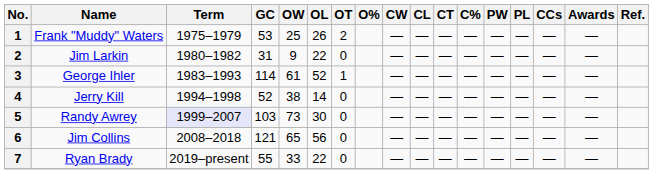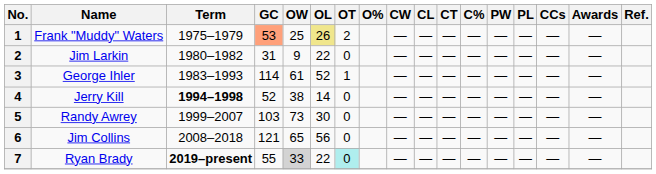Frank "Muddy" Waters | GC: no background -> lightsalmon background
Frank "Muddy" Waters | OL: no background -> khaki background
Jerry Kill | Term: normal -> bold
Randy Awrey | Term: lavender background -> no background
Ryan Brady | Term: normal -> bold
Ryan Brady | OW: no background -> lightgrey background
Ryan Brady | OT: no background -> paleturquoise background
